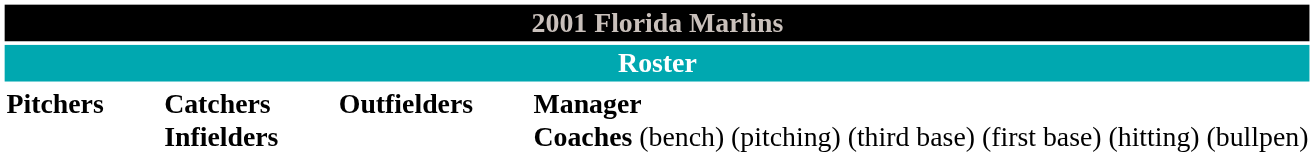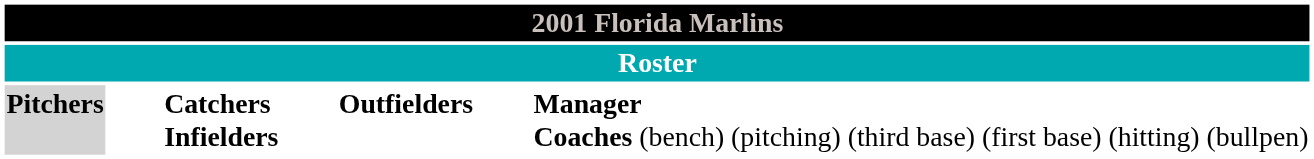Pitchers | column 1: no background -> lightgrey background
